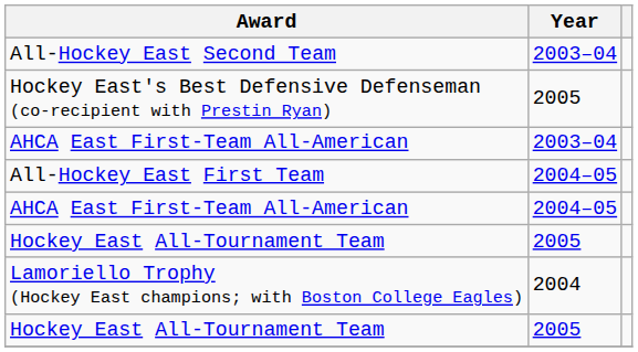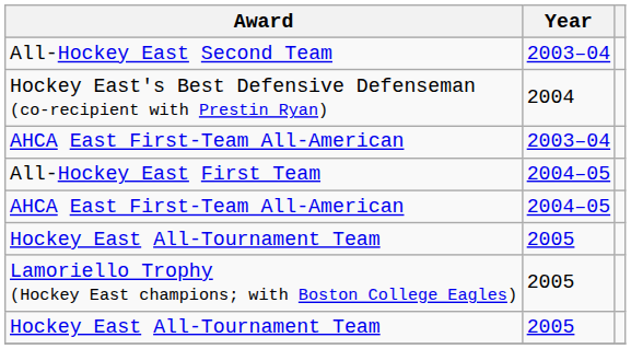row 3 | Year: 2005 -> 2004
row 8 | Year: 2004 -> 2005
